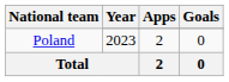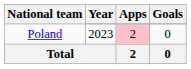2023 | Apps: no background -> pink background
